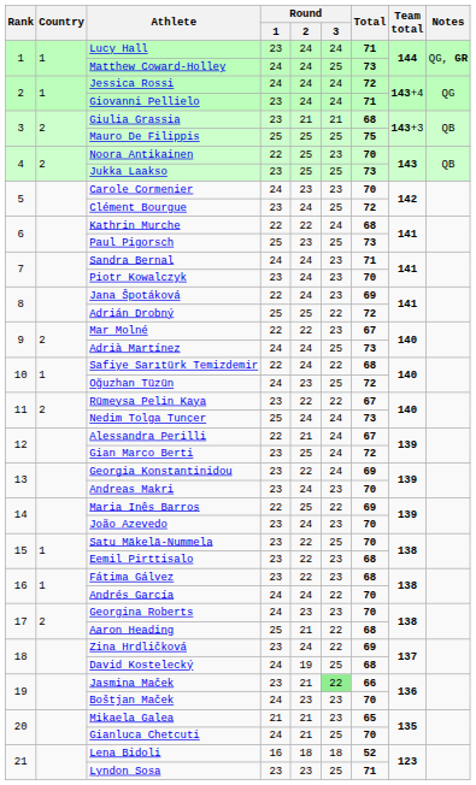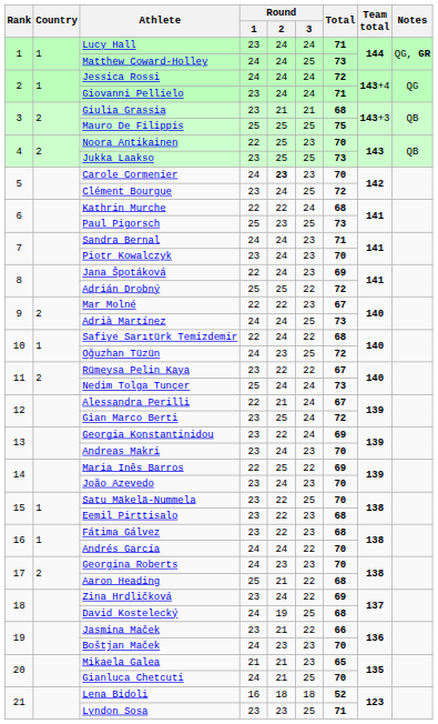Carole Cormenier | Round / 2: normal -> bold
Jasmina Maček | Round / 3: lightgreen background -> no background
